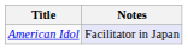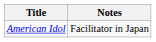American Idol | Notes: lavender background -> no background
